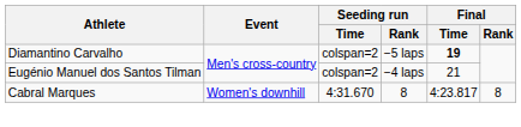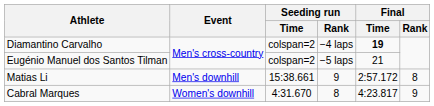Diamantino Carvalho | Seeding run / Rank: −5 laps -> −4 laps
Eugénio Manuel dos Santos Tilman | Seeding run / Rank: −4 laps -> −5 laps
+ row: Matias Li | Men's downhill | 15:38.661 | 9 | 2:57.172 | 8
Cabral Marques | Final / Rank: 8 -> 9
